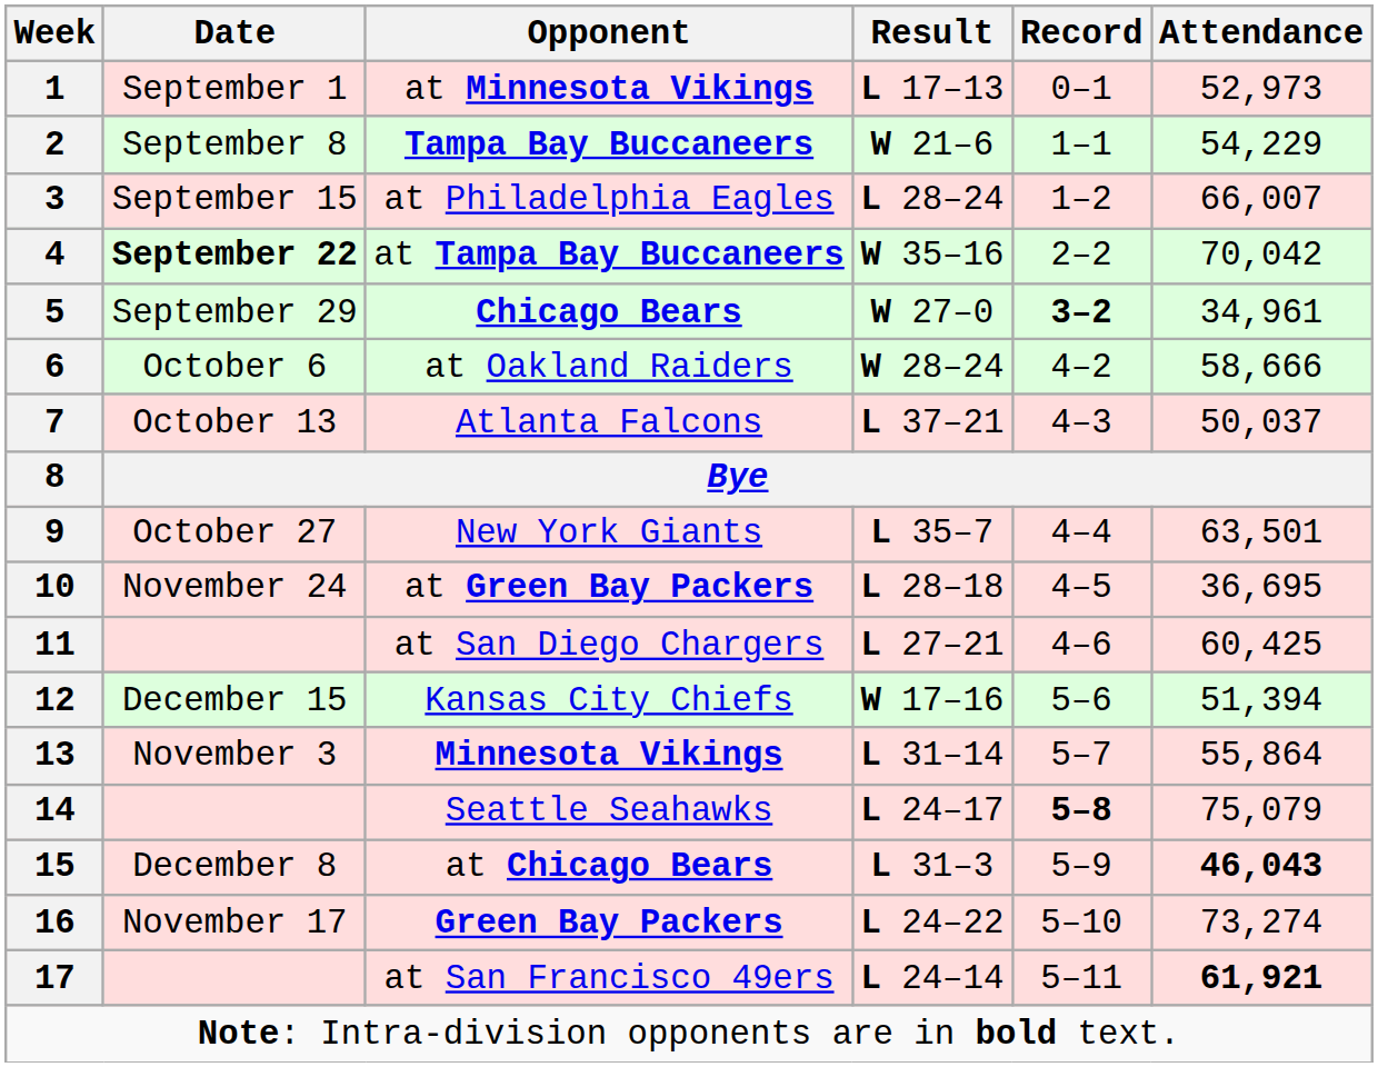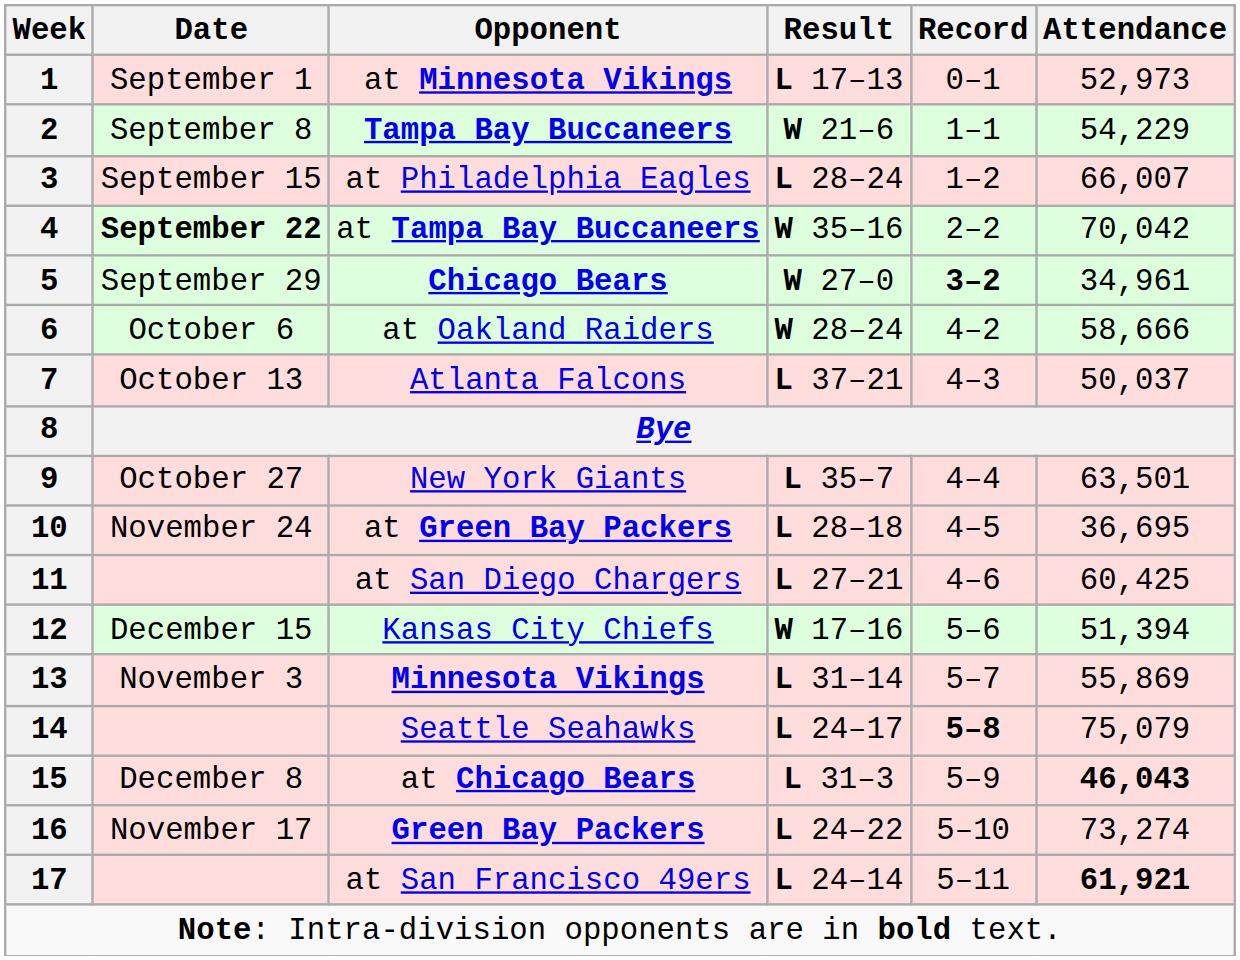13 | Attendance: 55,864 -> 55,869
